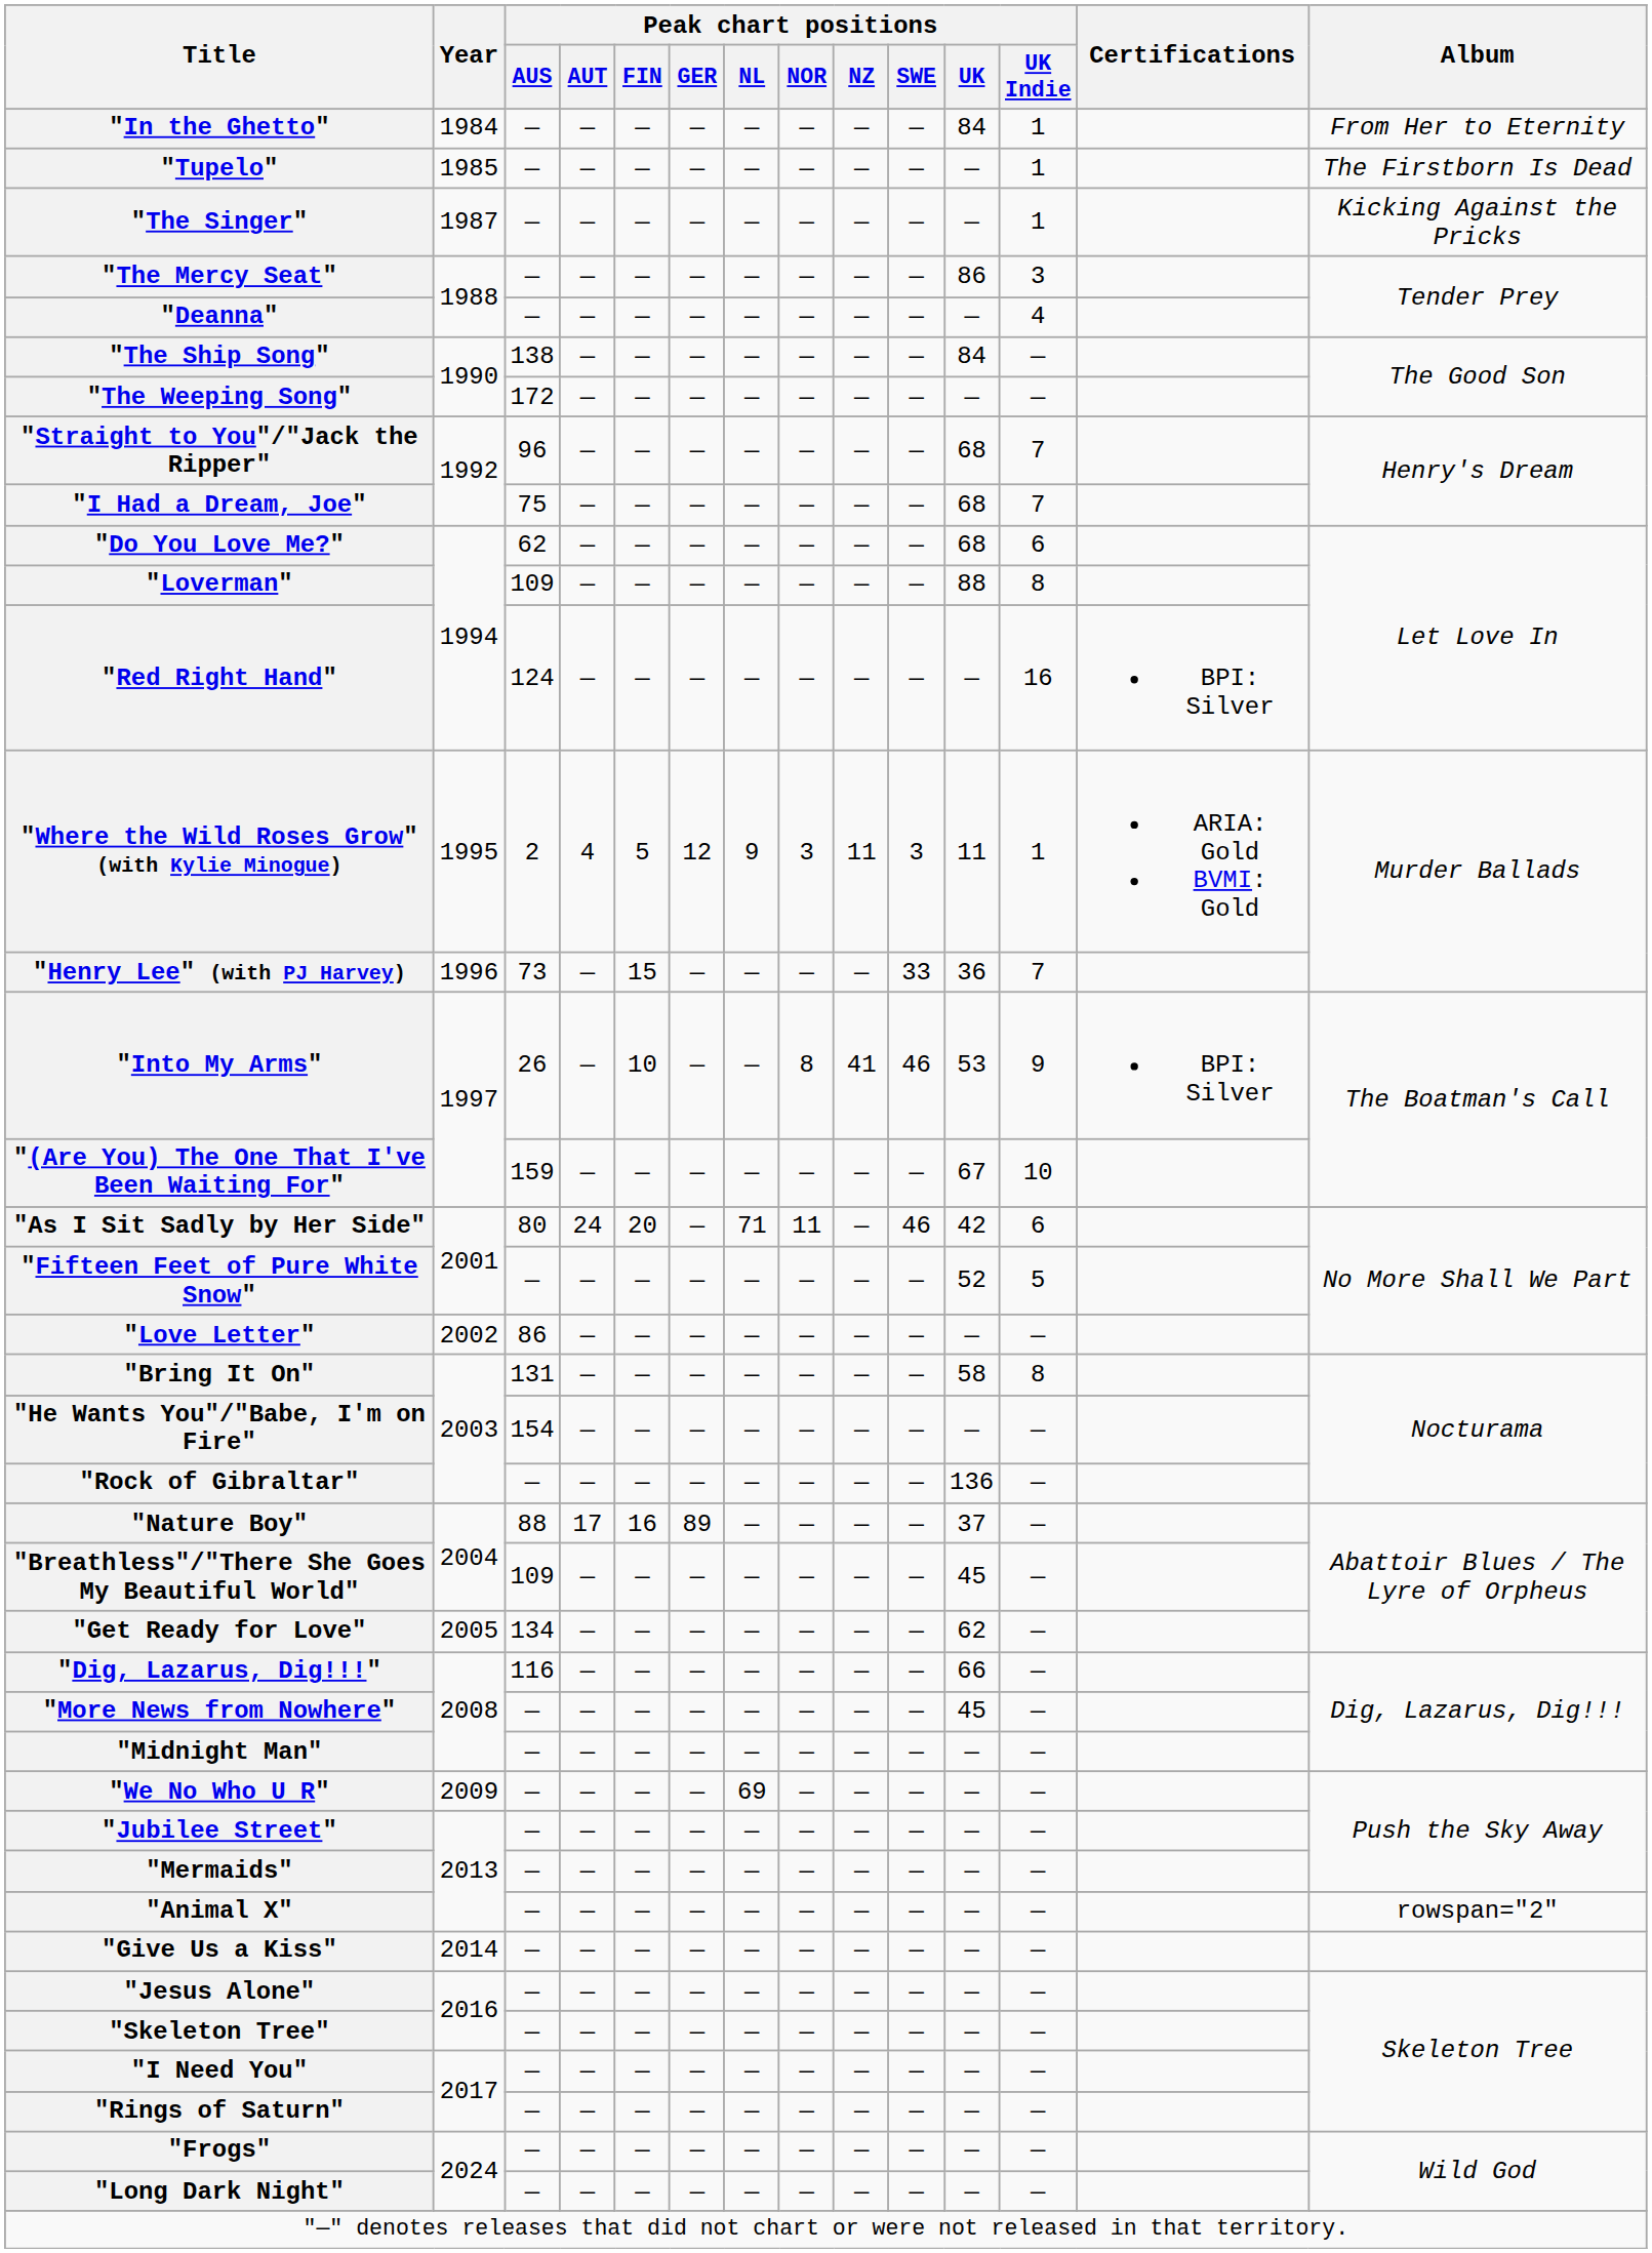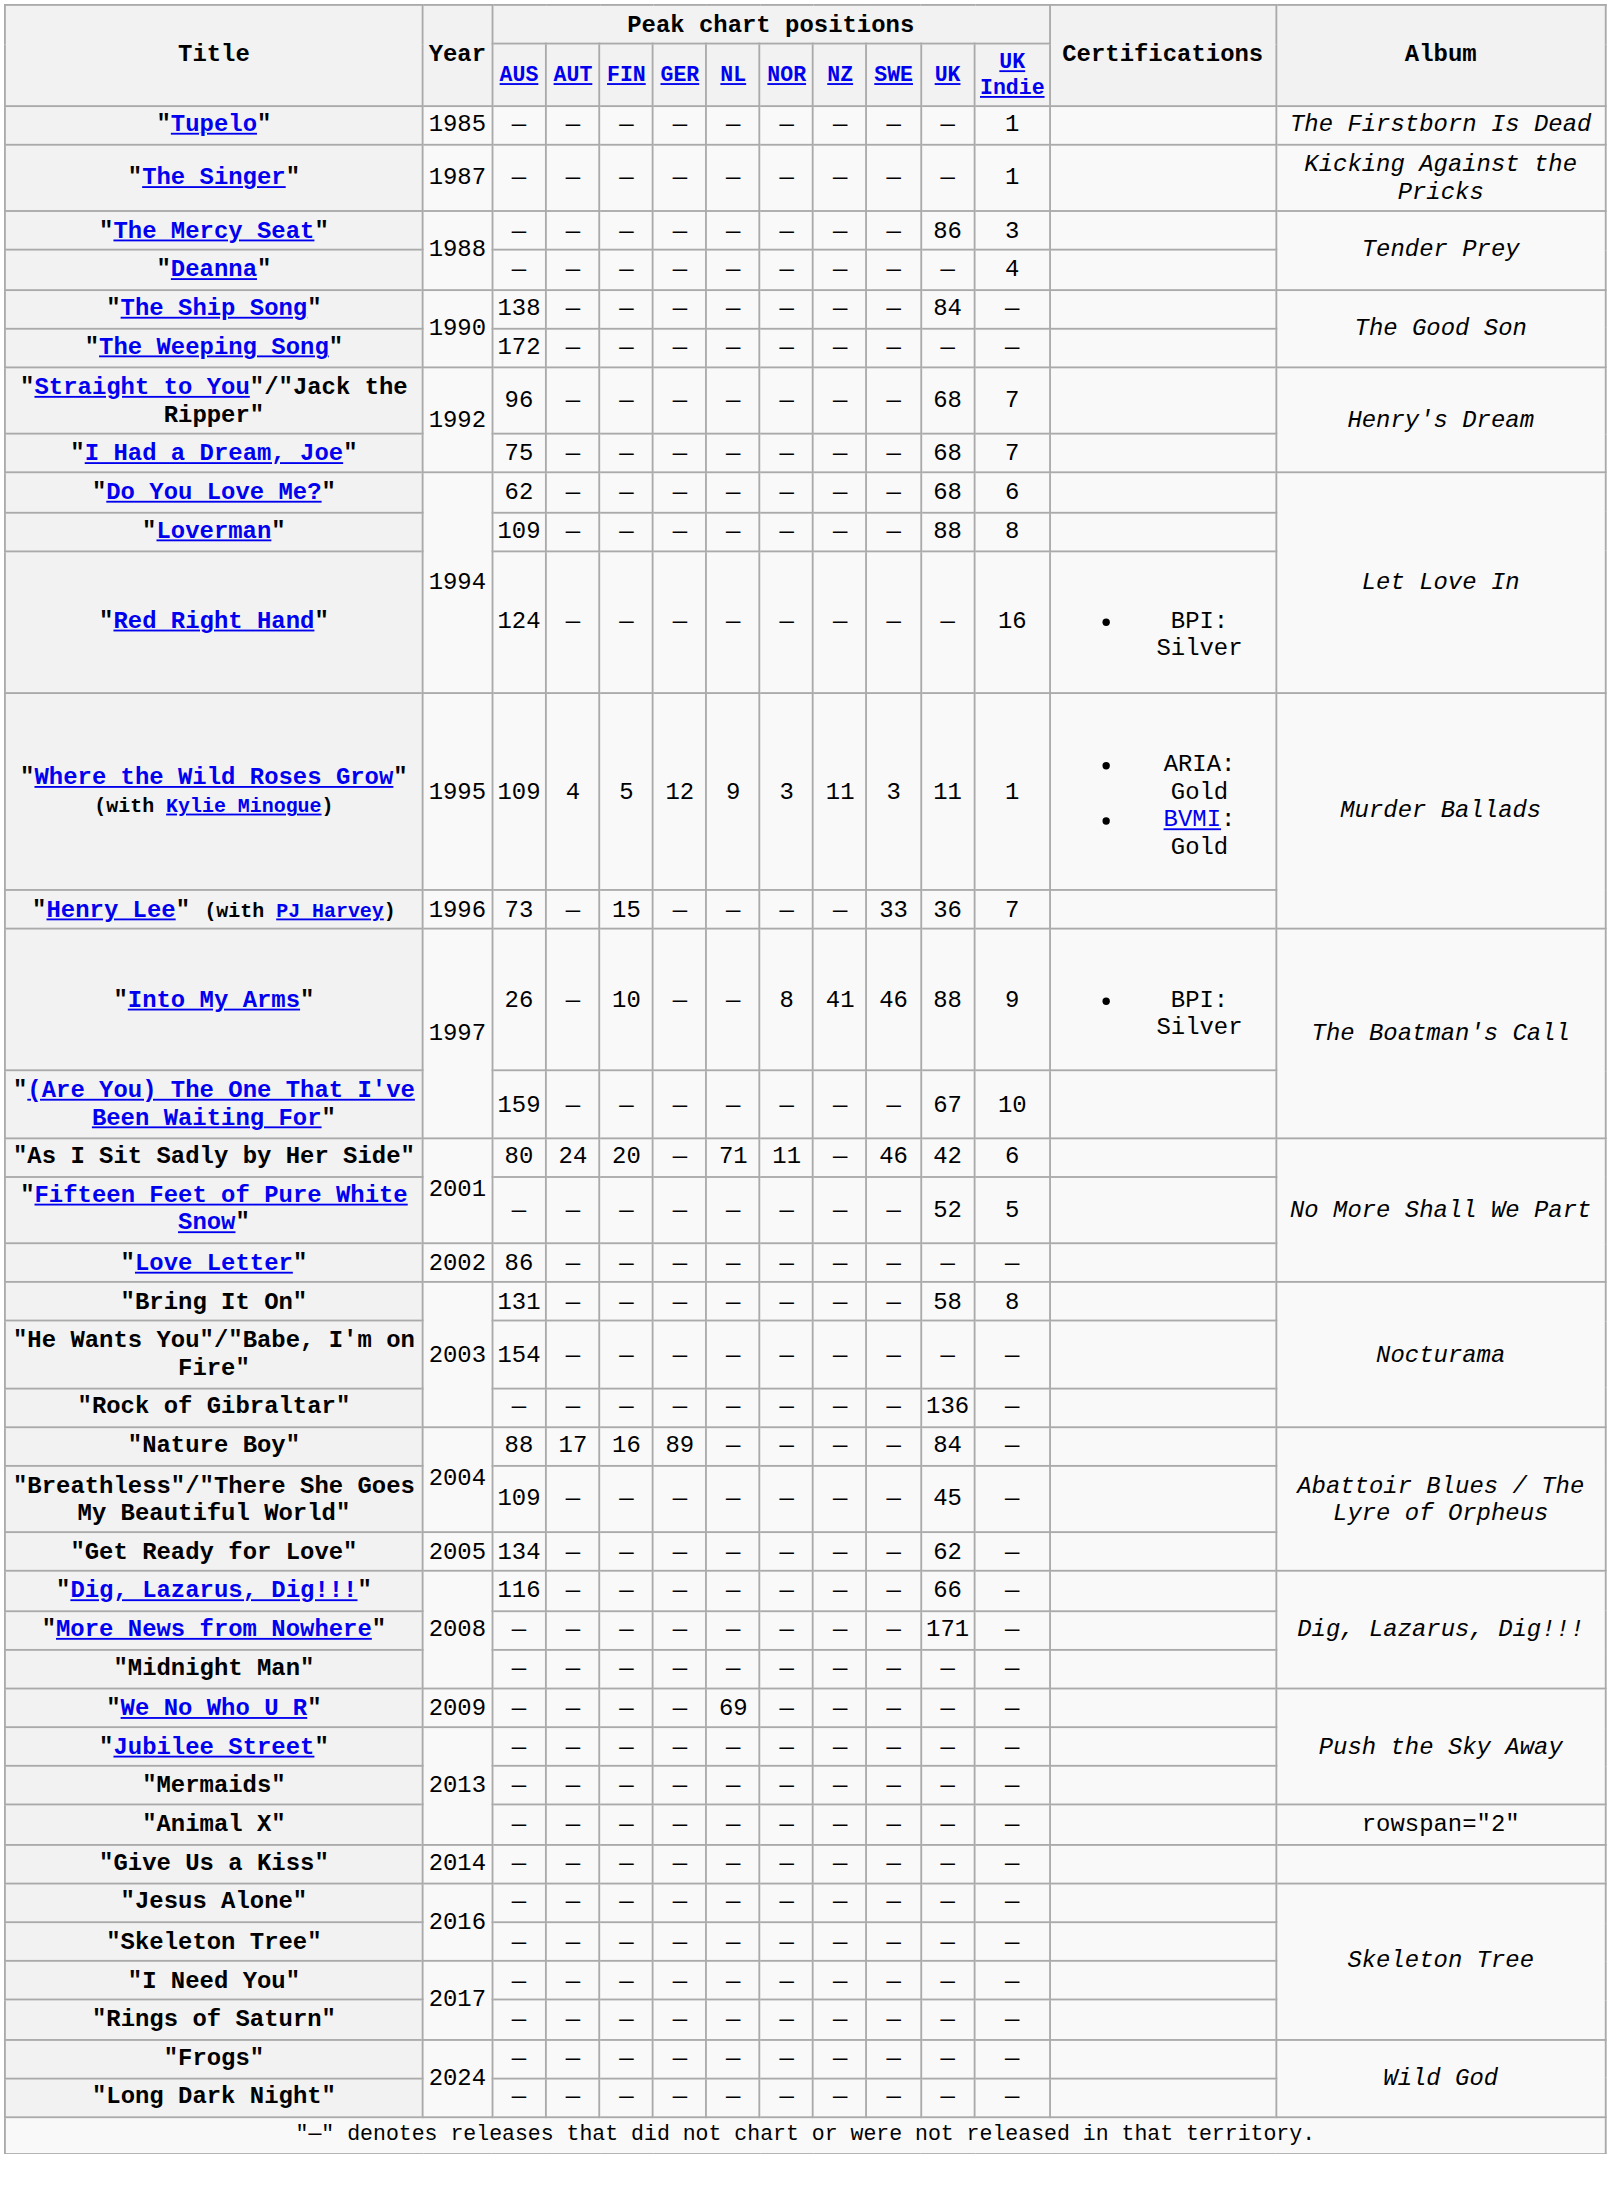- row: "In the Ghetto" | 1984 | — | — | — | — | — | — | — | — | 84 | 1 | From Her to Eternity
"Where the Wild Roses Grow" (with Kylie Minogue) | Peak chart positions / AUS: 2 -> 109
"Into My Arms" | Peak chart positions / UK: 53 -> 88
"Nature Boy" | Peak chart positions / UK: 37 -> 84
"More News from Nowhere" | Peak chart positions / UK: 45 -> 171
